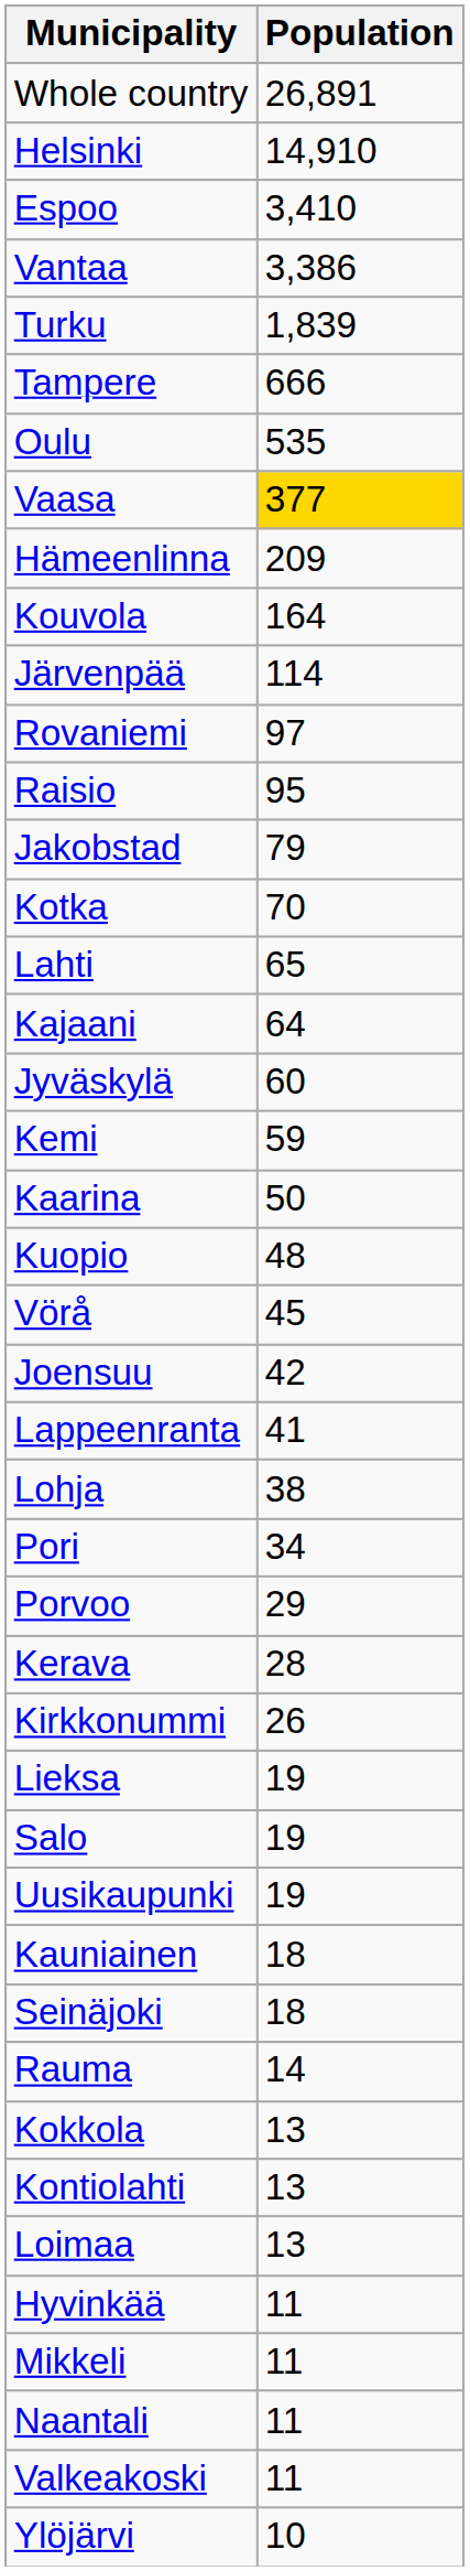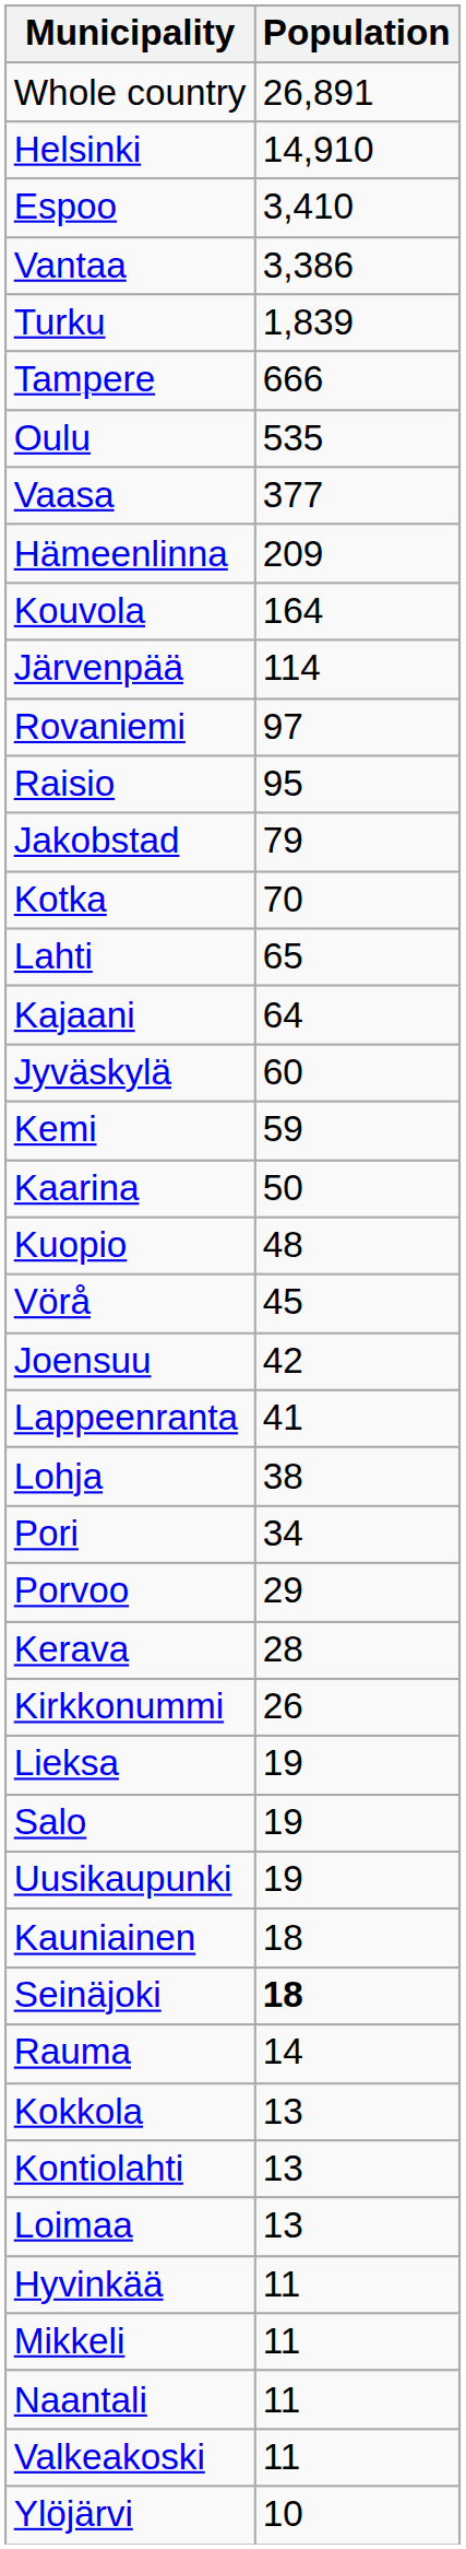Vaasa | Population: gold background -> no background
Seinäjoki | Population: normal -> bold
